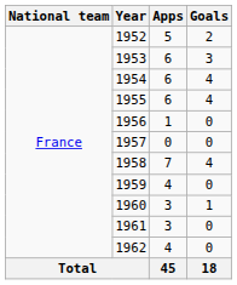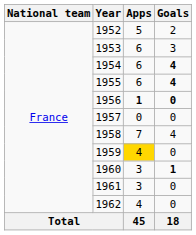1954 | Goals: normal -> bold
1955 | Goals: normal -> bold
1956 | Apps: normal -> bold
1956 | Goals: normal -> bold
1959 | Apps: no background -> gold background
1960 | Goals: normal -> bold
